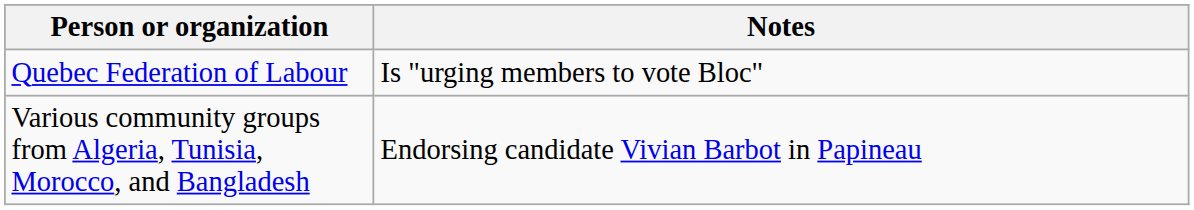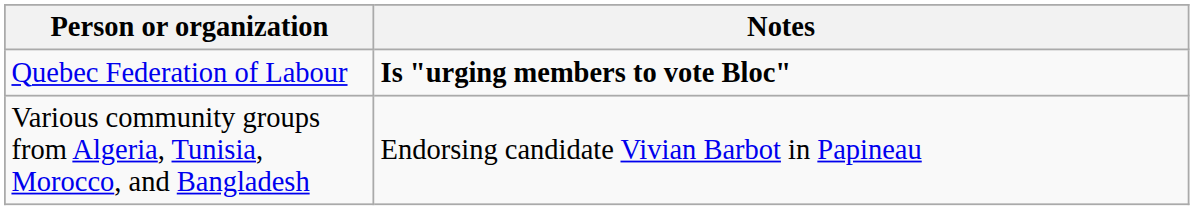Quebec Federation of Labour | Notes: normal -> bold
